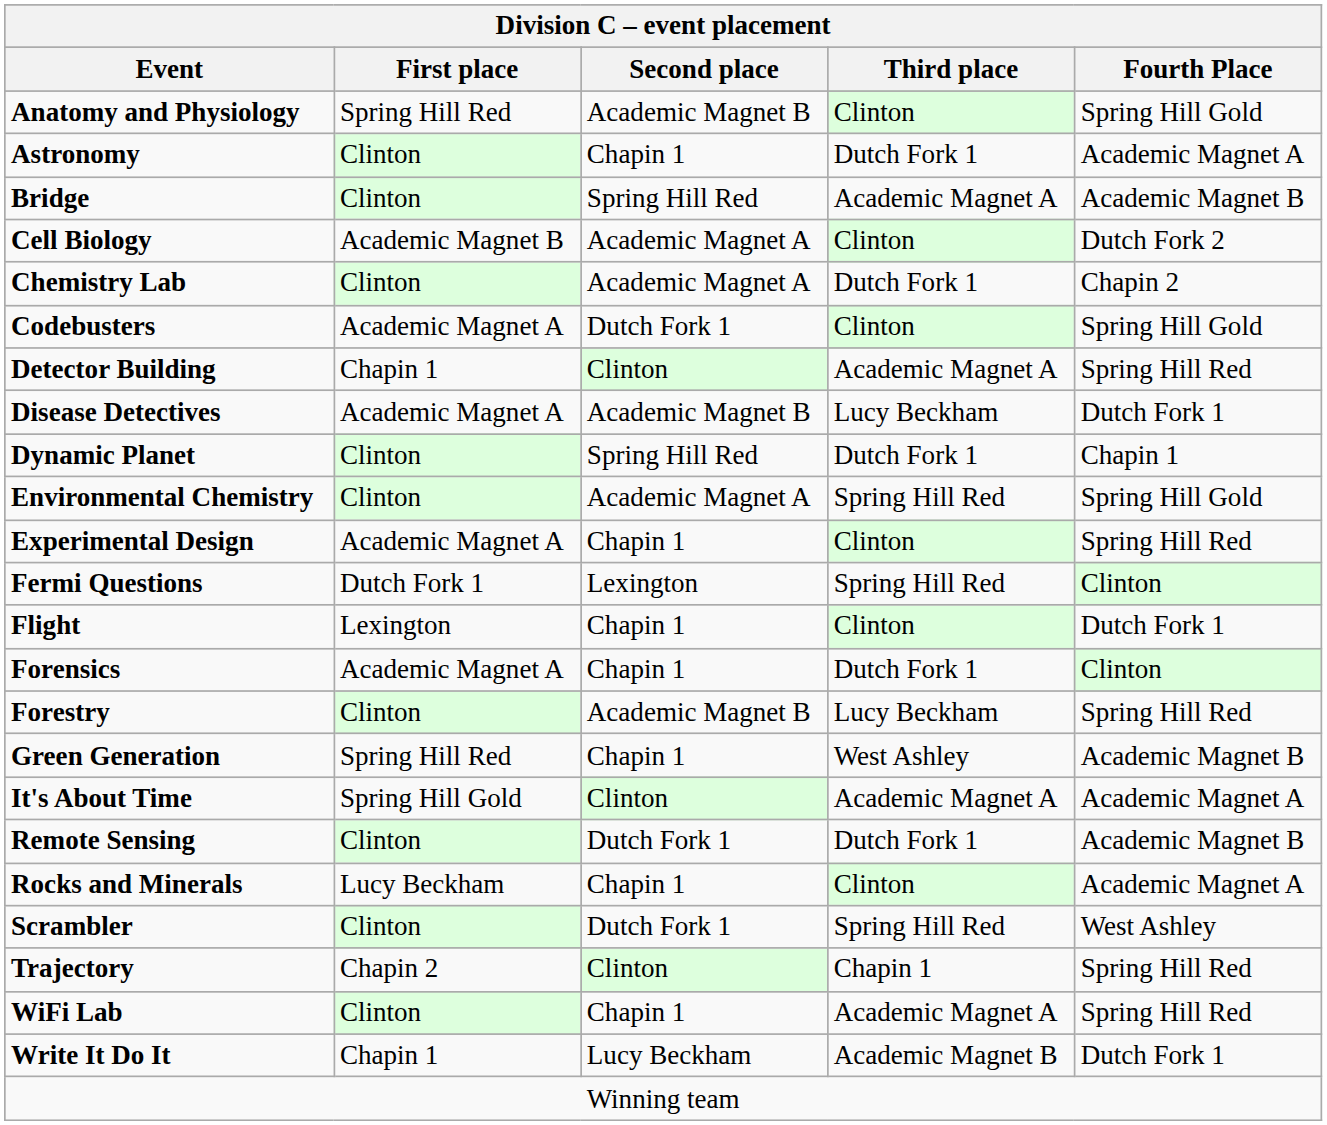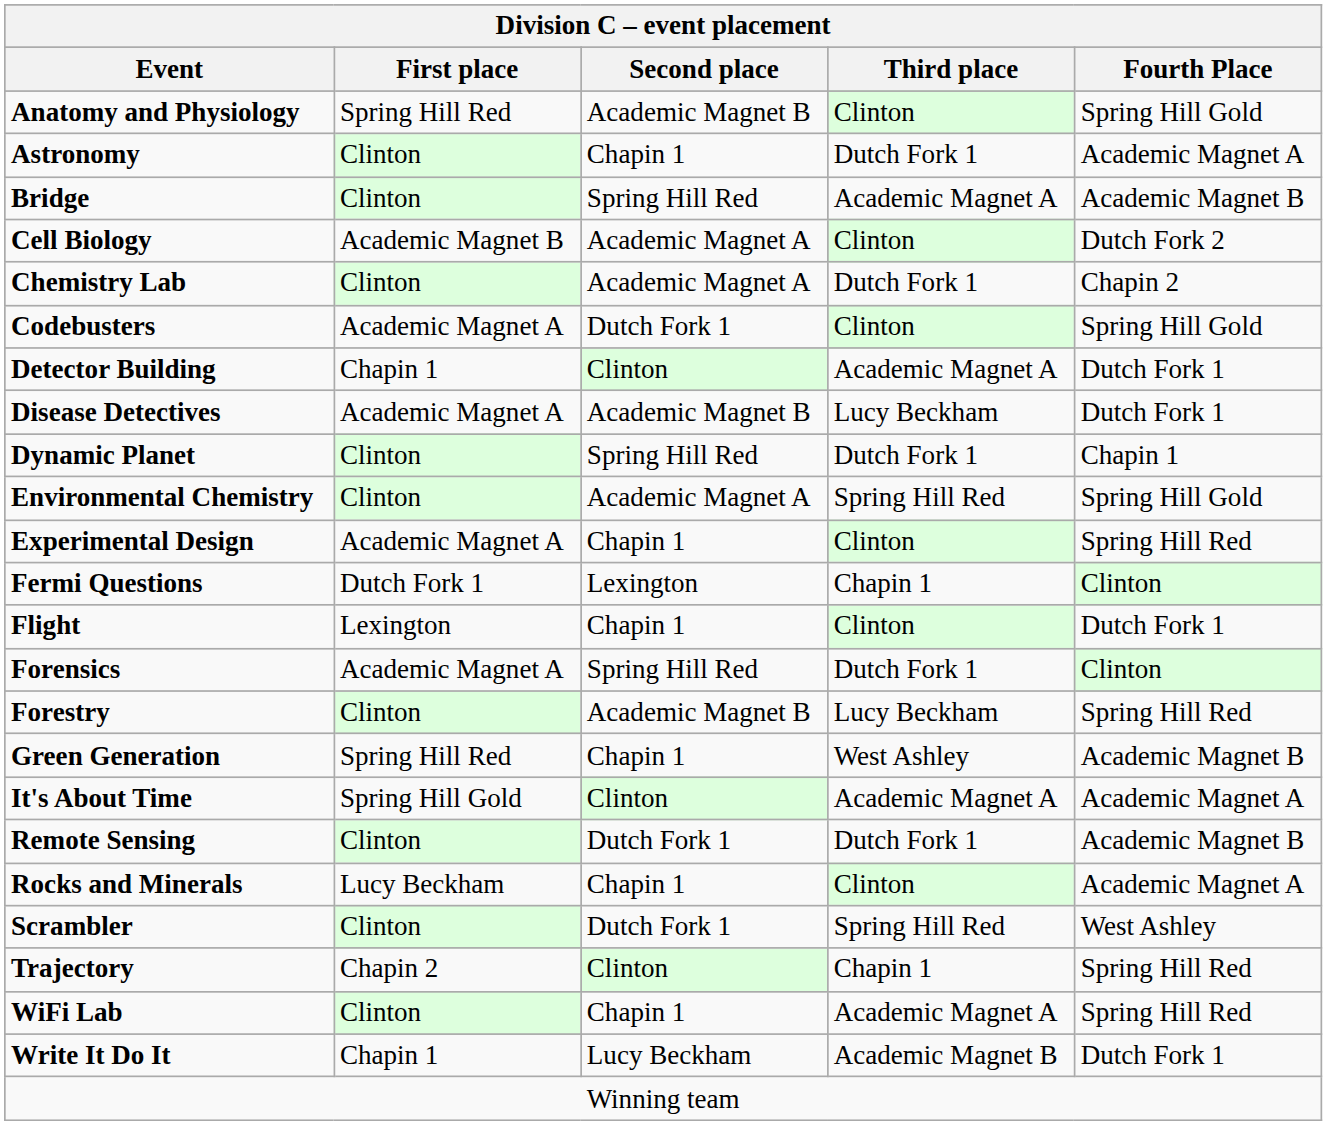Detector Building | Fourth Place: Spring Hill Red -> Dutch Fork 1
Fermi Questions | Third place: Spring Hill Red -> Chapin 1
Forensics | Second place: Chapin 1 -> Spring Hill Red
